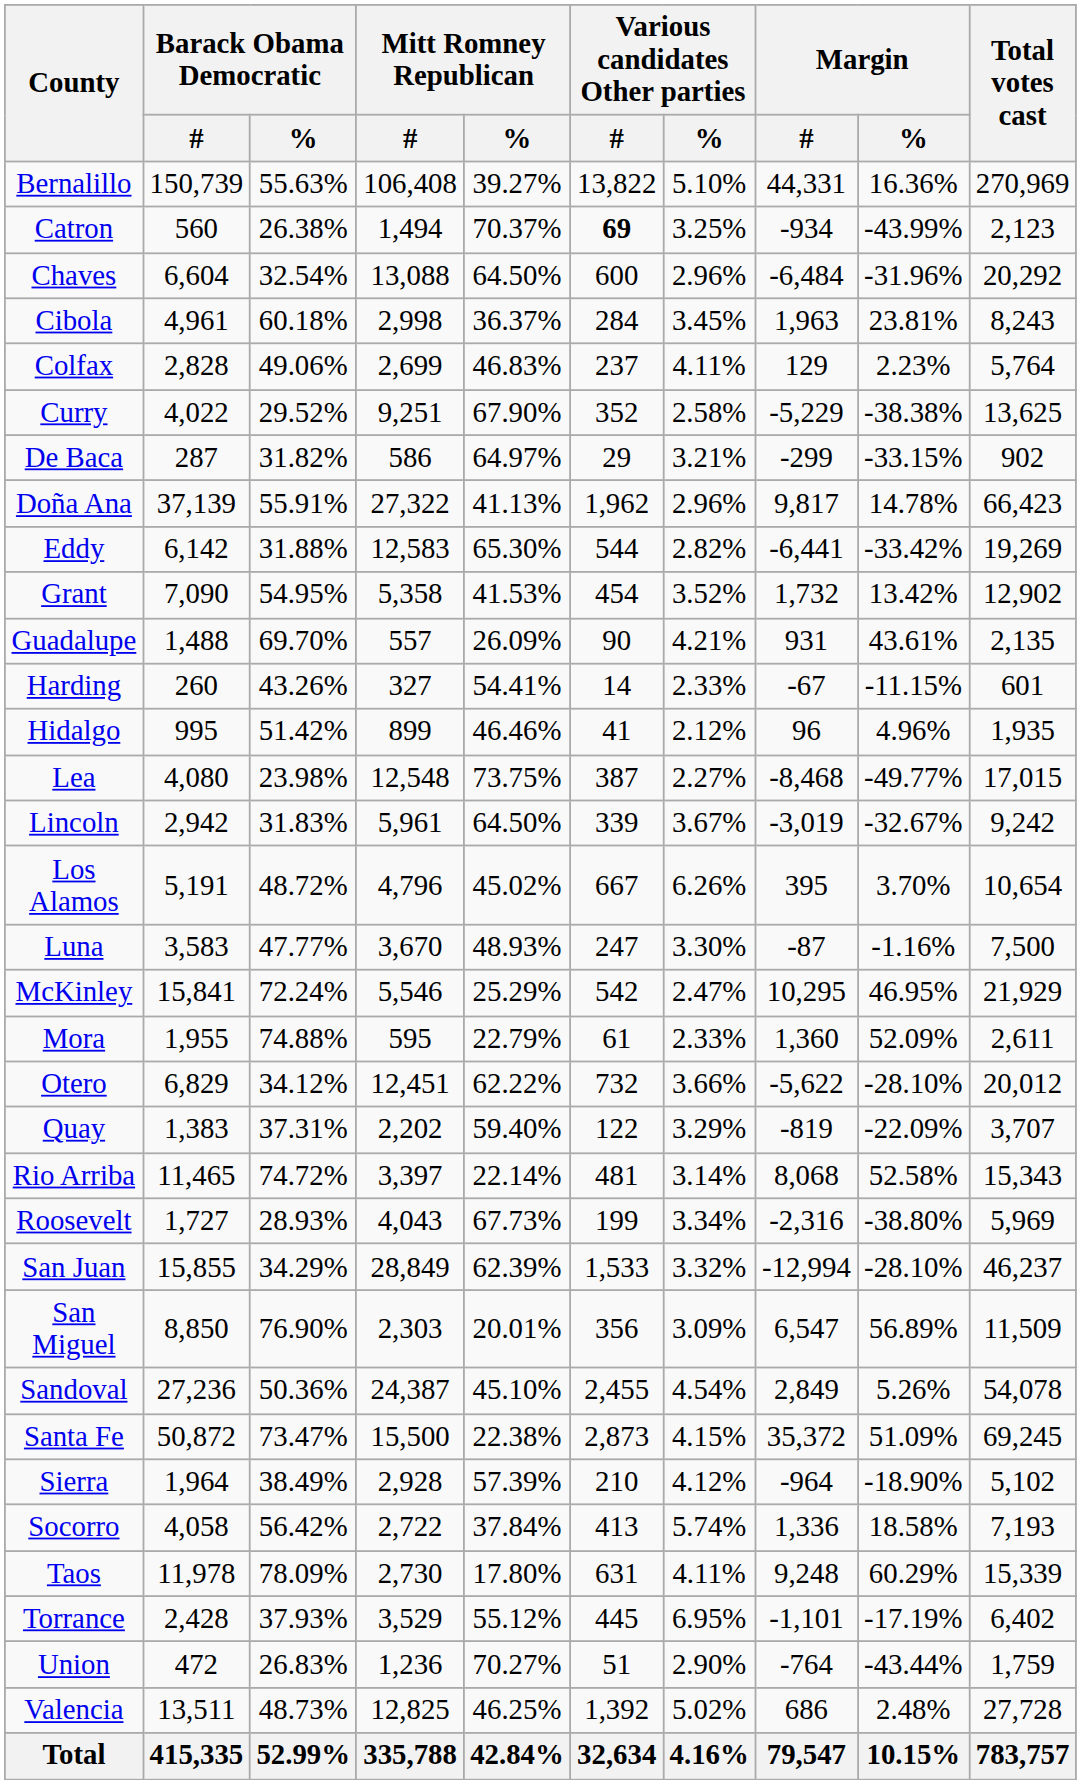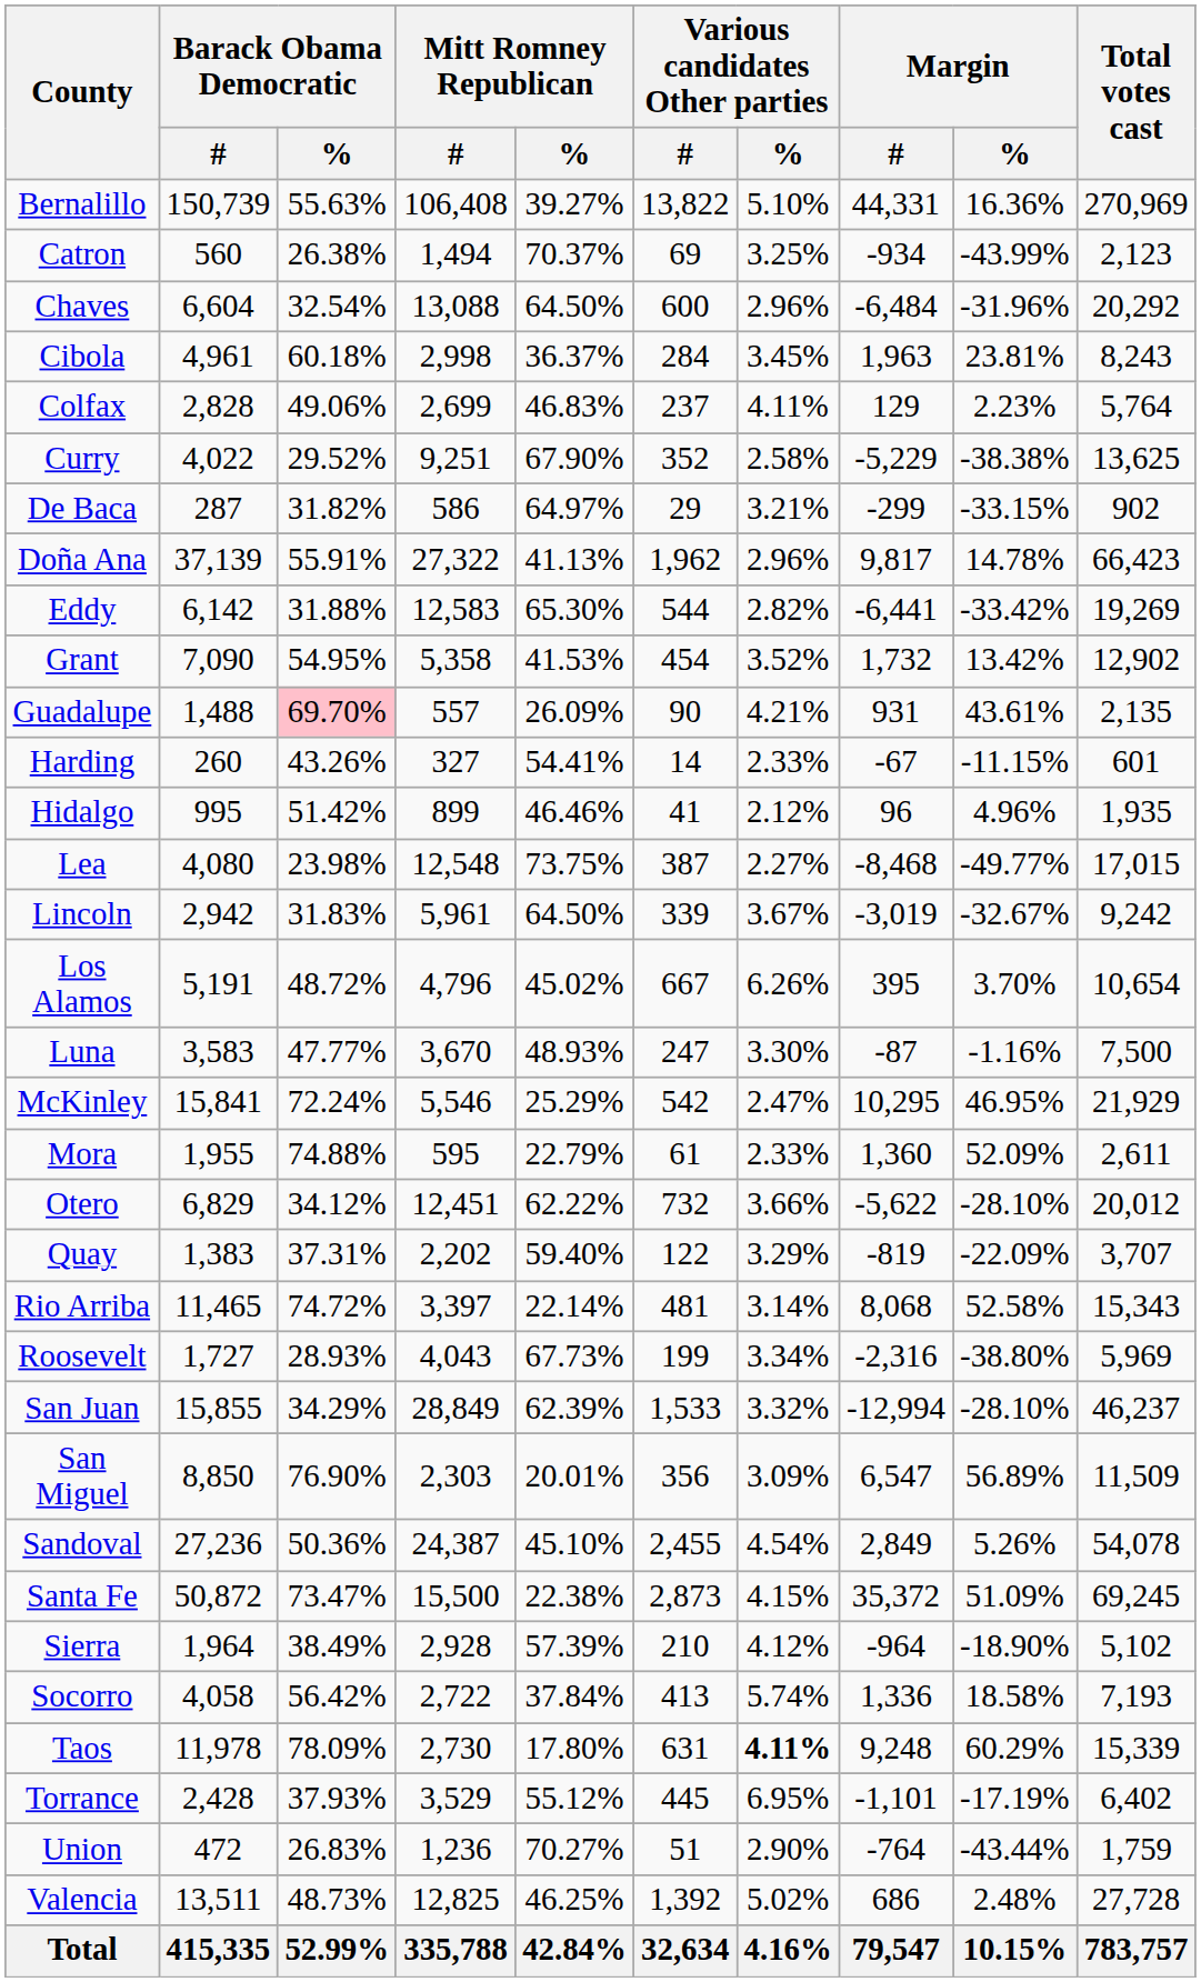Catron | Various candidates Other parties / #: bold -> normal
Guadalupe | Barack Obama Democratic / %: no background -> pink background
Taos | Various candidates Other parties / %: normal -> bold
